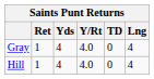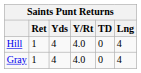rows swapped: Gray <-> Hill
